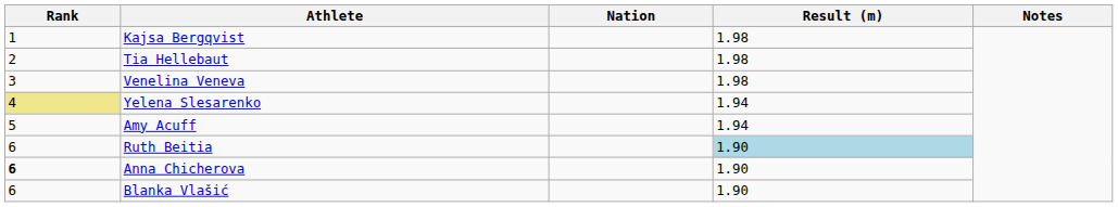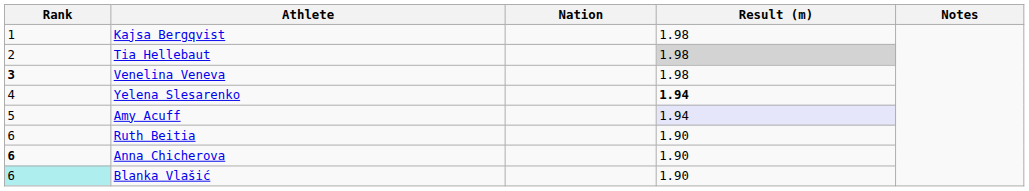Tia Hellebaut | Result (m): no background -> lightgrey background
Venelina Veneva | Rank: normal -> bold
Yelena Slesarenko | Rank: khaki background -> no background
Yelena Slesarenko | Result (m): normal -> bold
Amy Acuff | Result (m): no background -> lavender background
Ruth Beitia | Result (m): lightblue background -> no background
Blanka Vlašić | Rank: no background -> paleturquoise background
